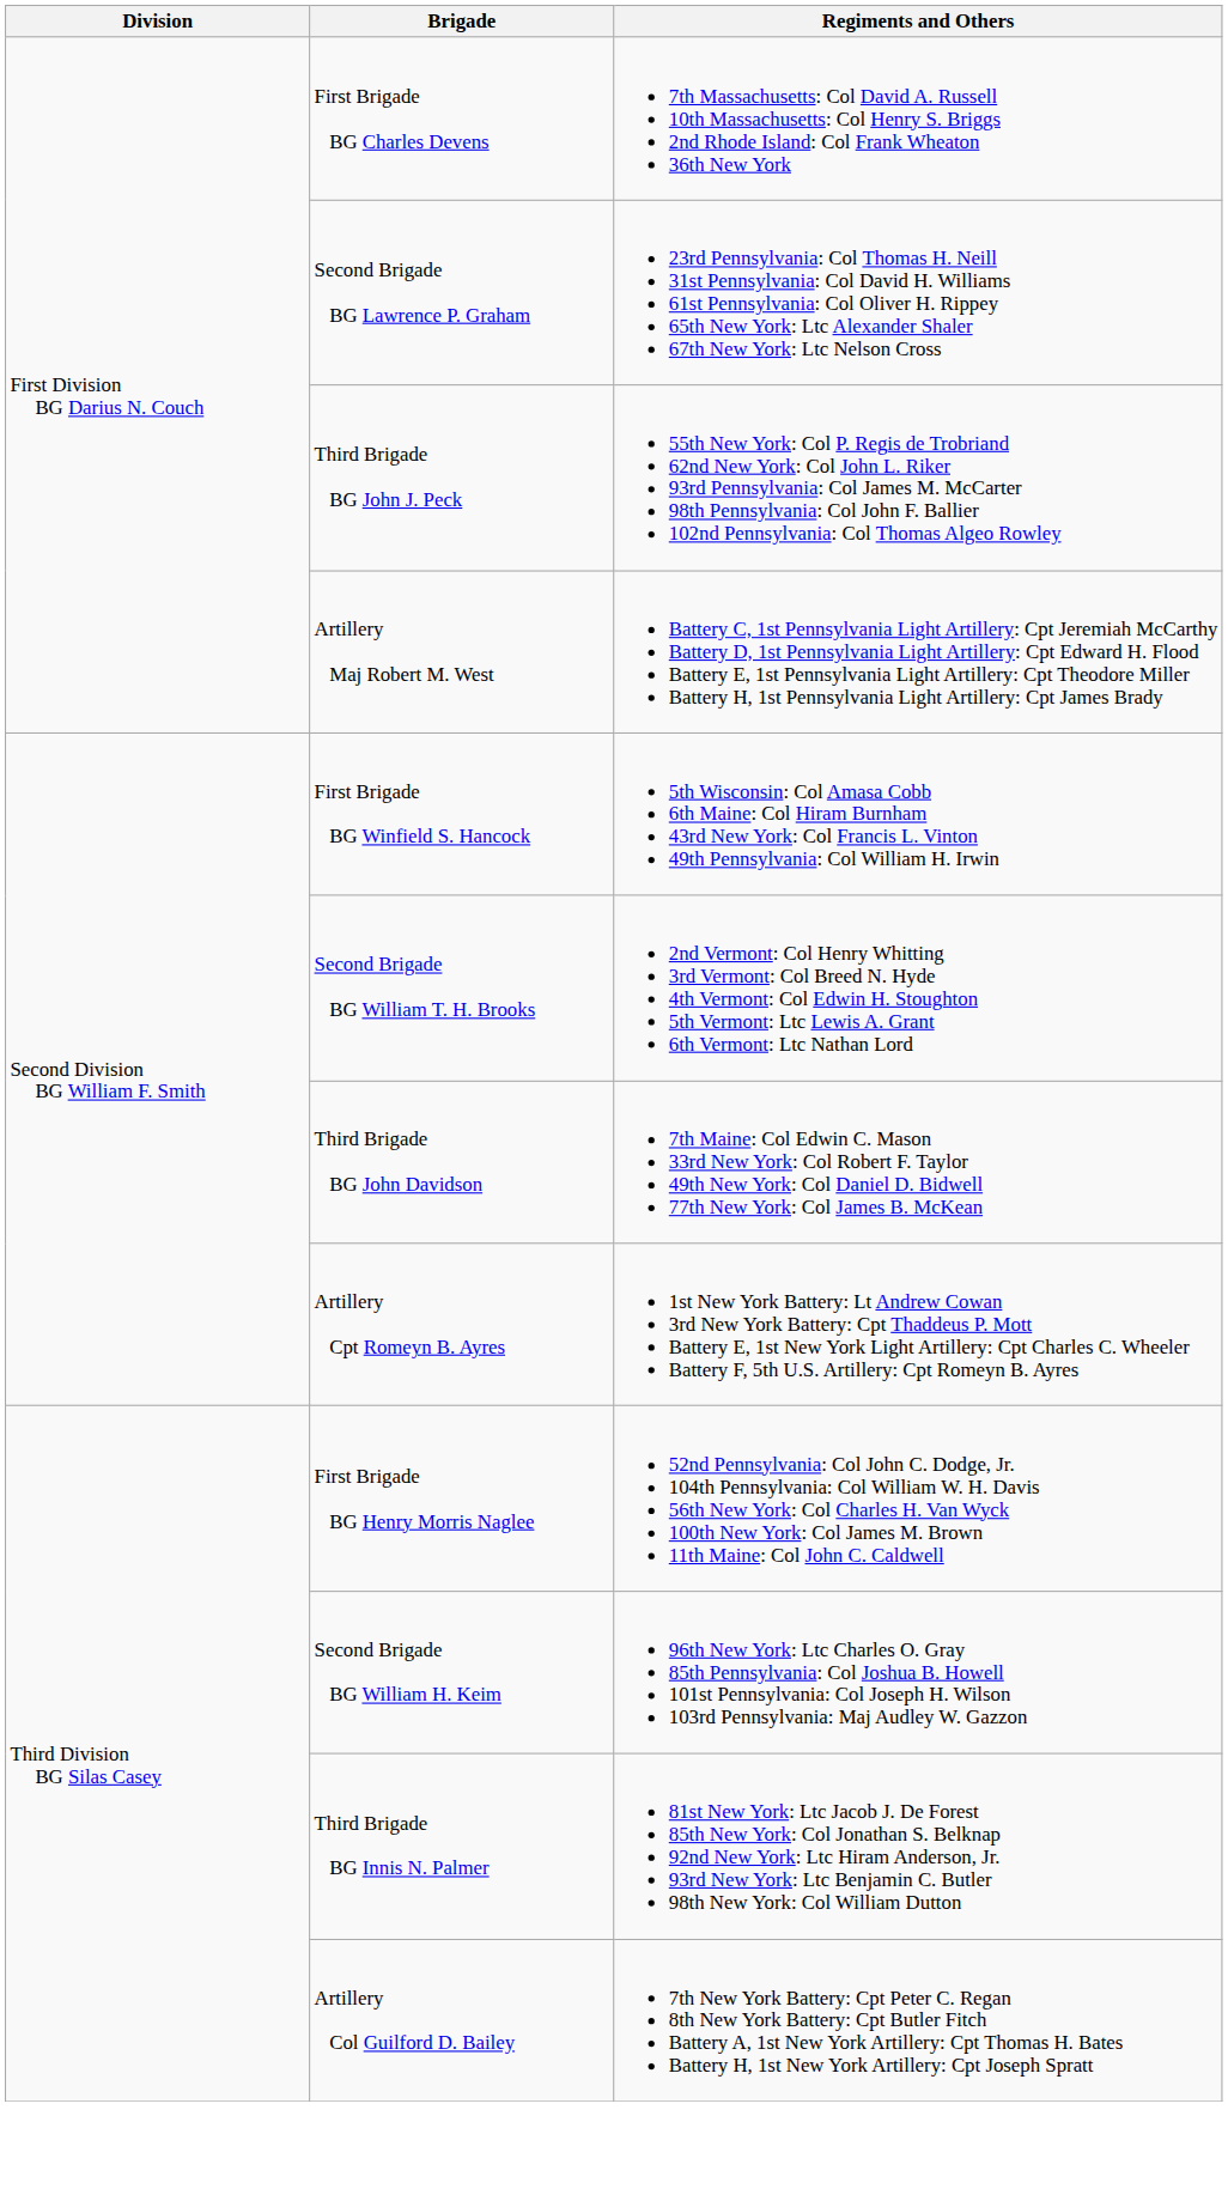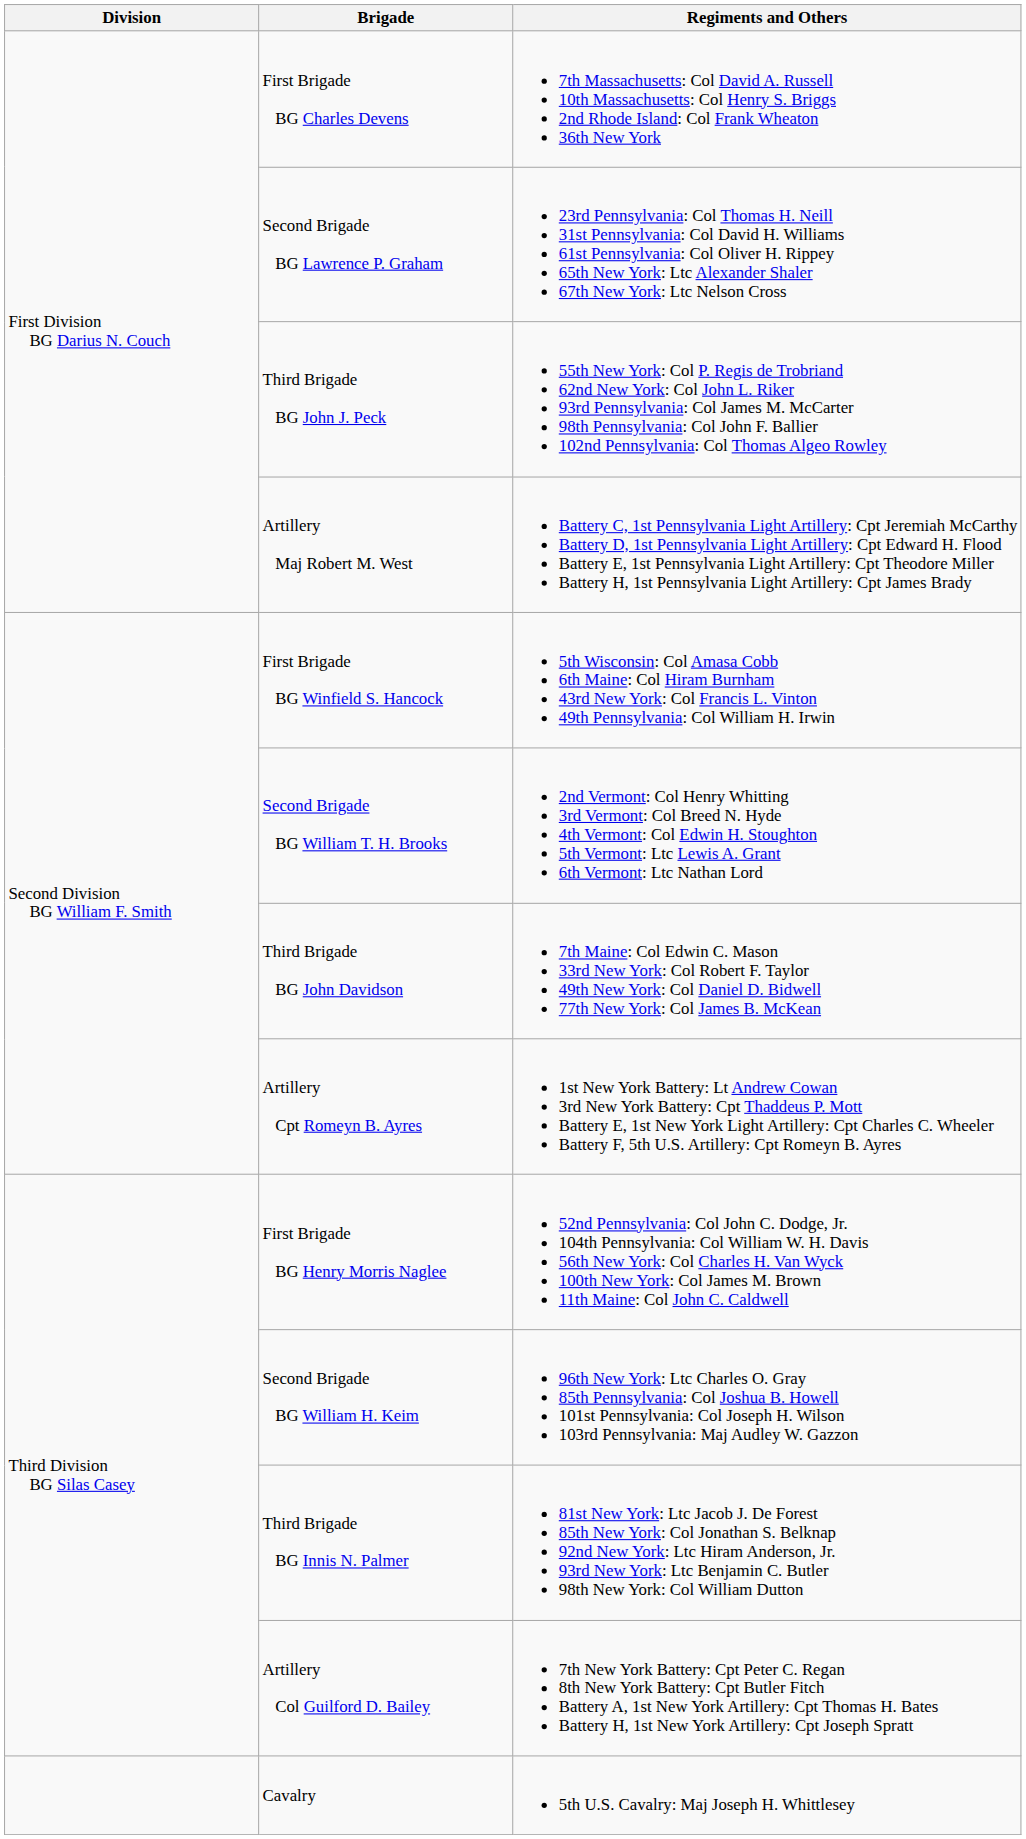+ row: Cavalry | 5th U.S. Cavalry: Maj Joseph H. Whittlesey
